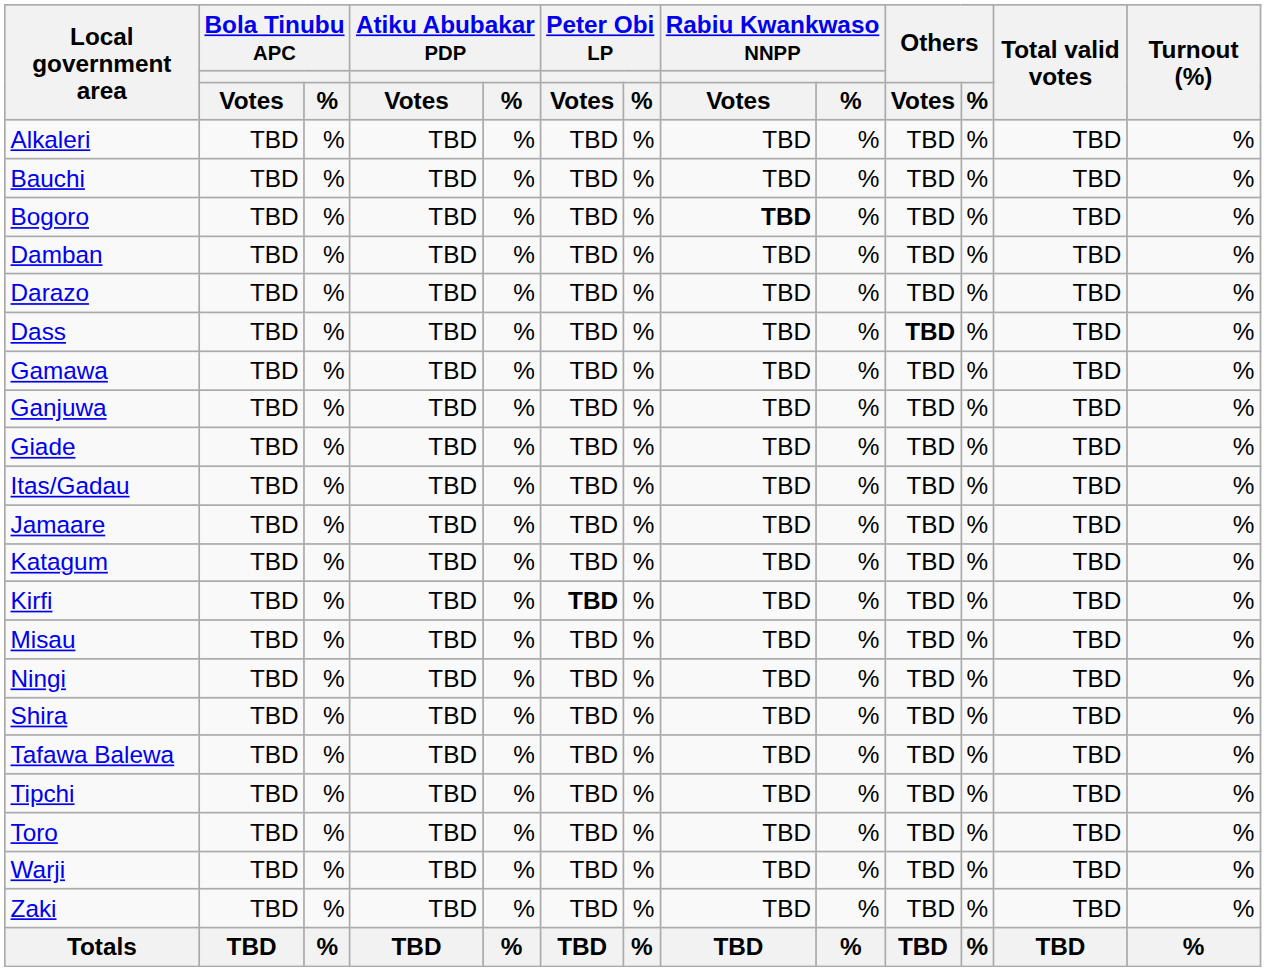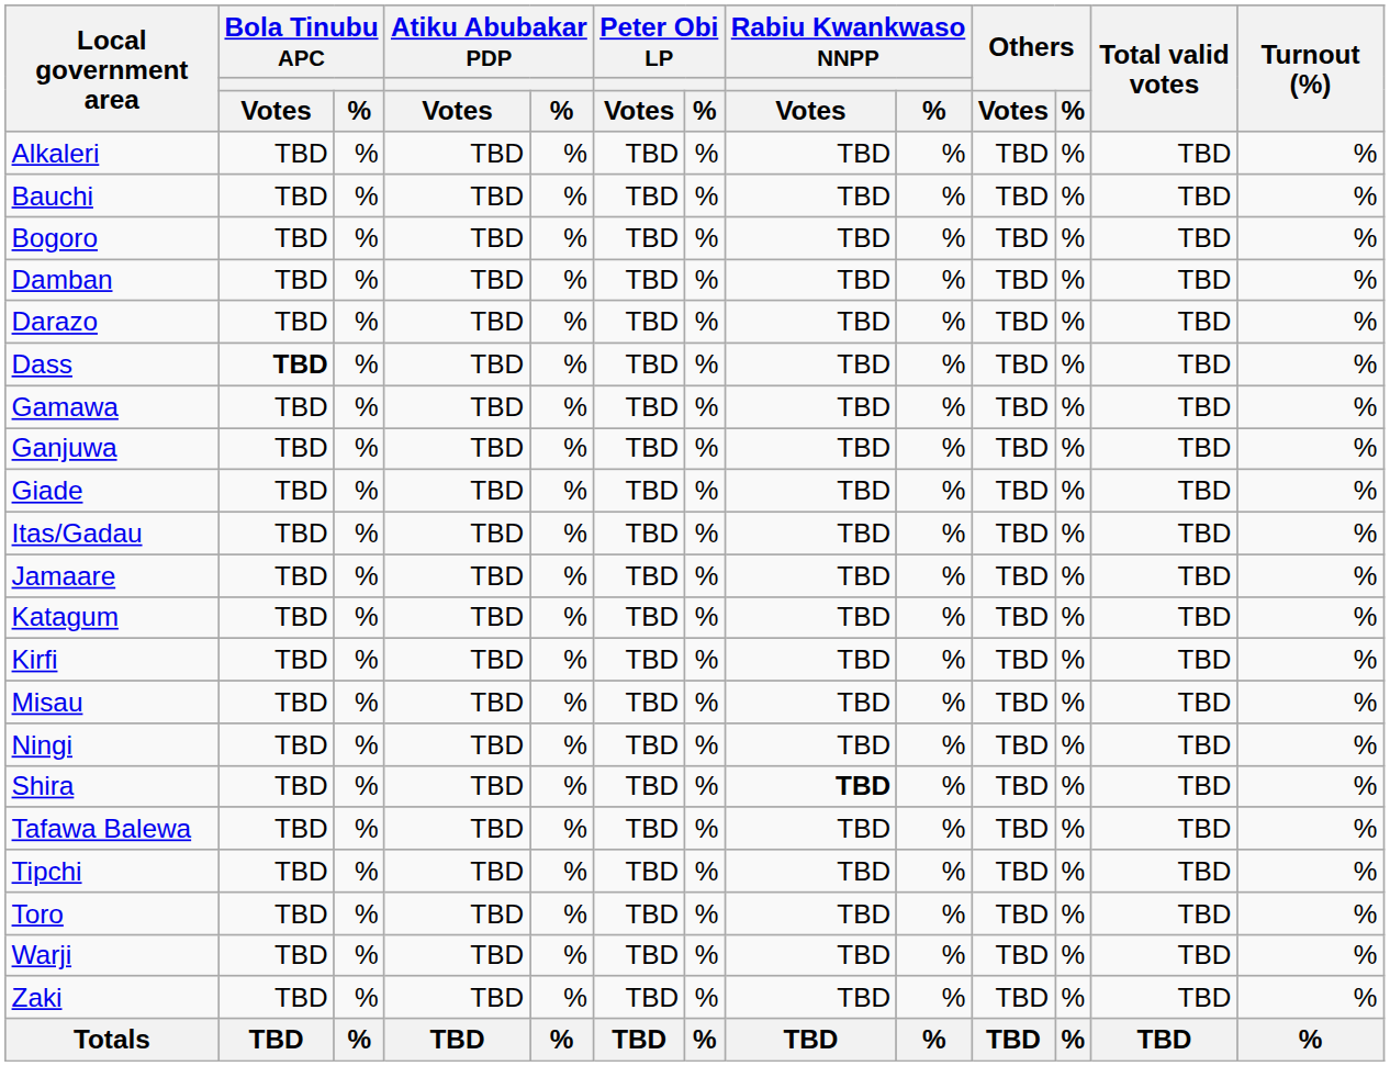Bogoro | Rabiu Kwankwaso NNPP / Votes: bold -> normal
Dass | Bola Tinubu APC / Votes: normal -> bold
Dass | Others / Votes: bold -> normal
Kirfi | Peter Obi LP / Votes: bold -> normal
Shira | Rabiu Kwankwaso NNPP / Votes: normal -> bold
